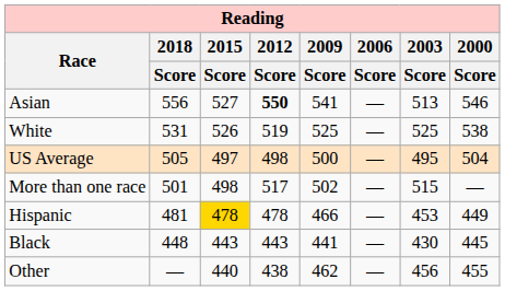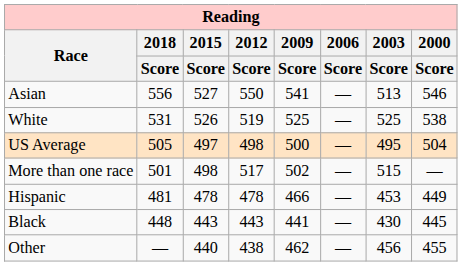Asian | 2012 / Score: bold -> normal
Hispanic | 2015 / Score: gold background -> no background
